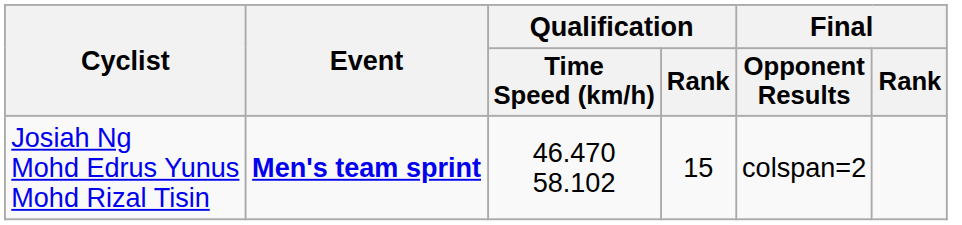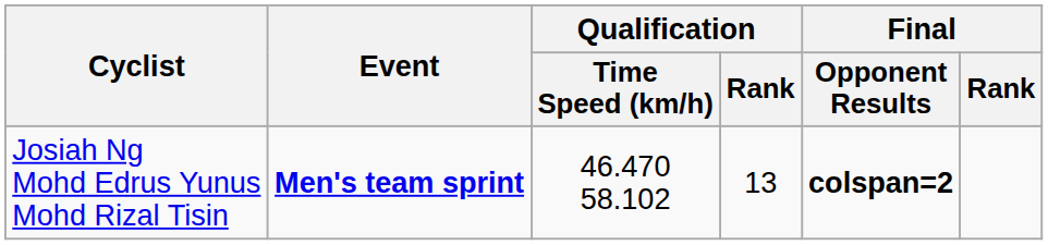Josiah Ng Mohd Edrus Yunus Mohd Rizal Tisin | Qualification / Rank: 15 -> 13
Josiah Ng Mohd Edrus Yunus Mohd Rizal Tisin | Final / Opponent Results: normal -> bold
